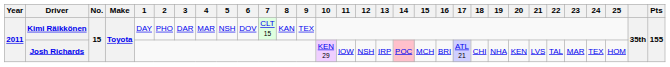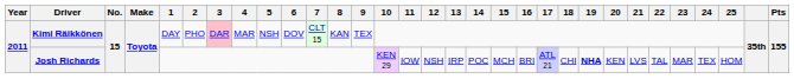Kimi Räikkönen | 3: no background -> pink background
Josh Richards | 14: pink background -> no background
Josh Richards | 19: normal -> bold
